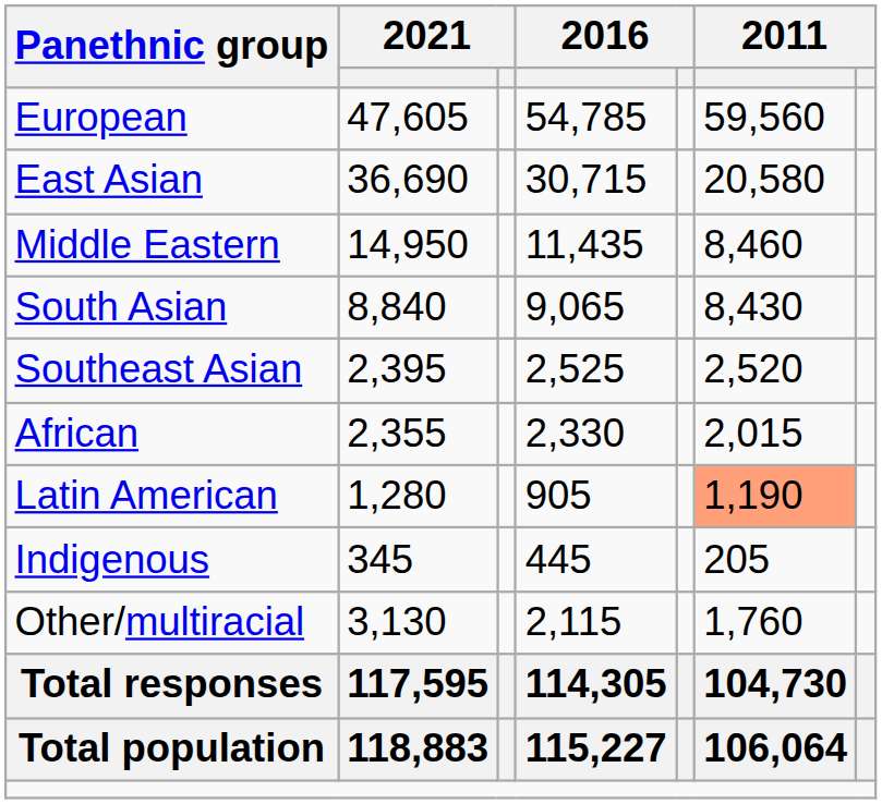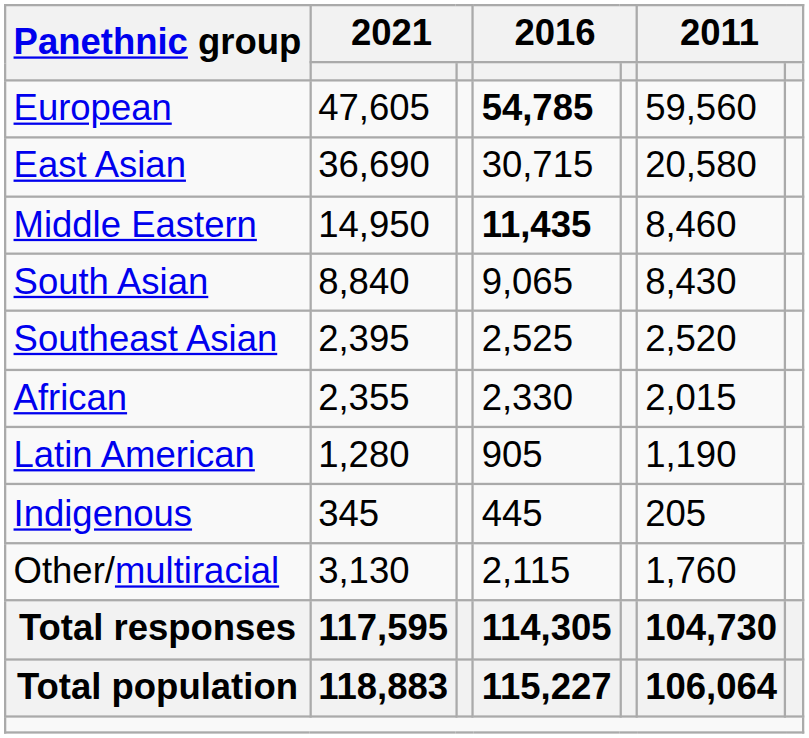European | column 4: normal -> bold
Middle Eastern | column 4: normal -> bold
Latin American | column 6: lightsalmon background -> no background
